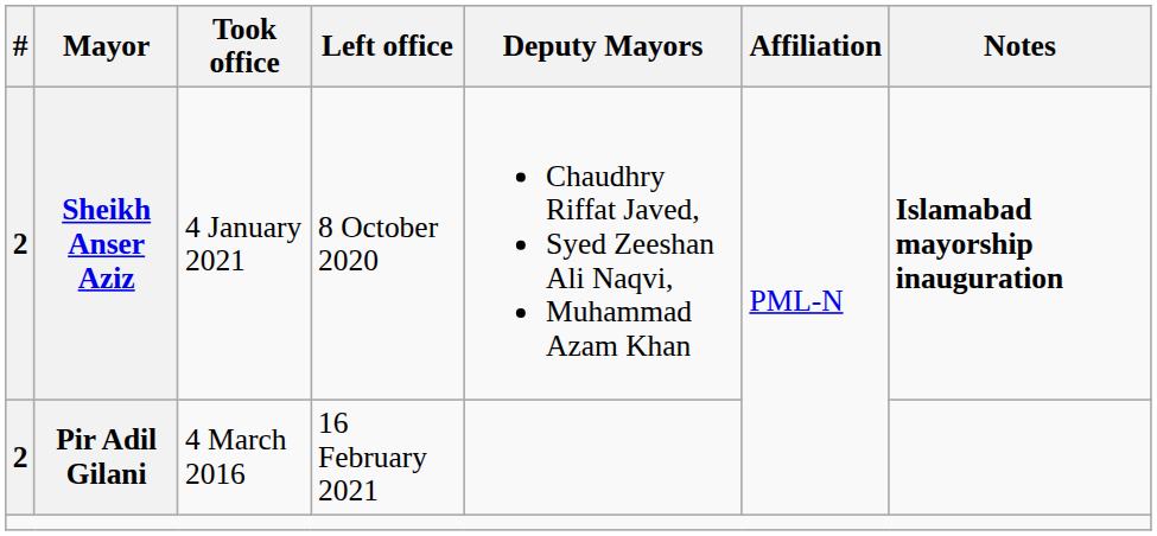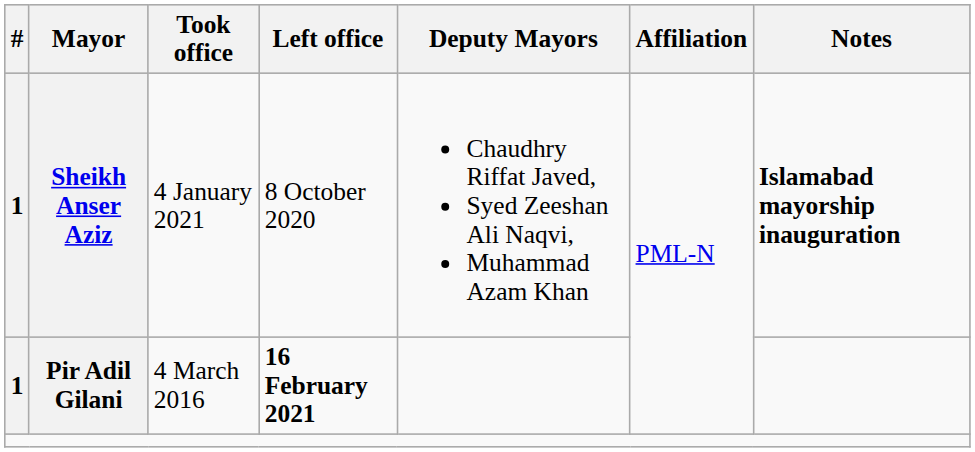Sheikh Anser Aziz | #: 2 -> 1
Pir Adil Gilani | #: 2 -> 1
Pir Adil Gilani | Left office: normal -> bold
